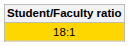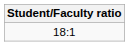row 2 | column 1: gold background -> no background
